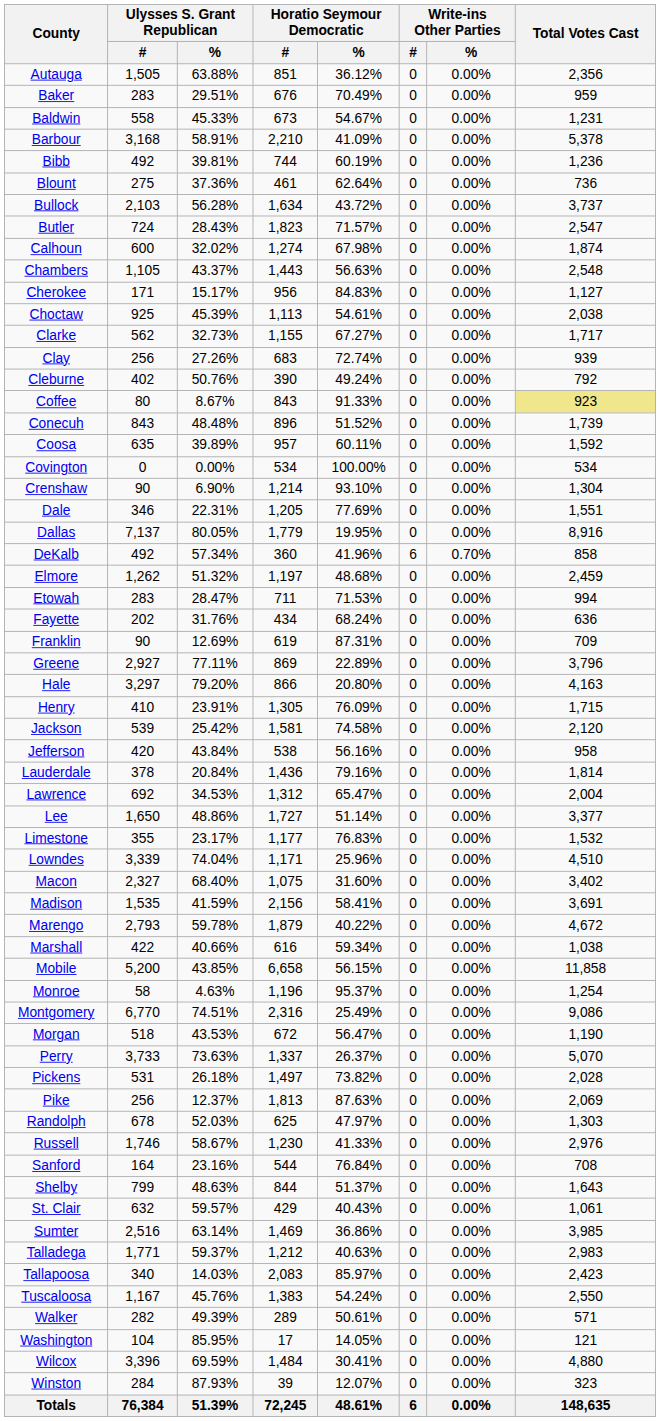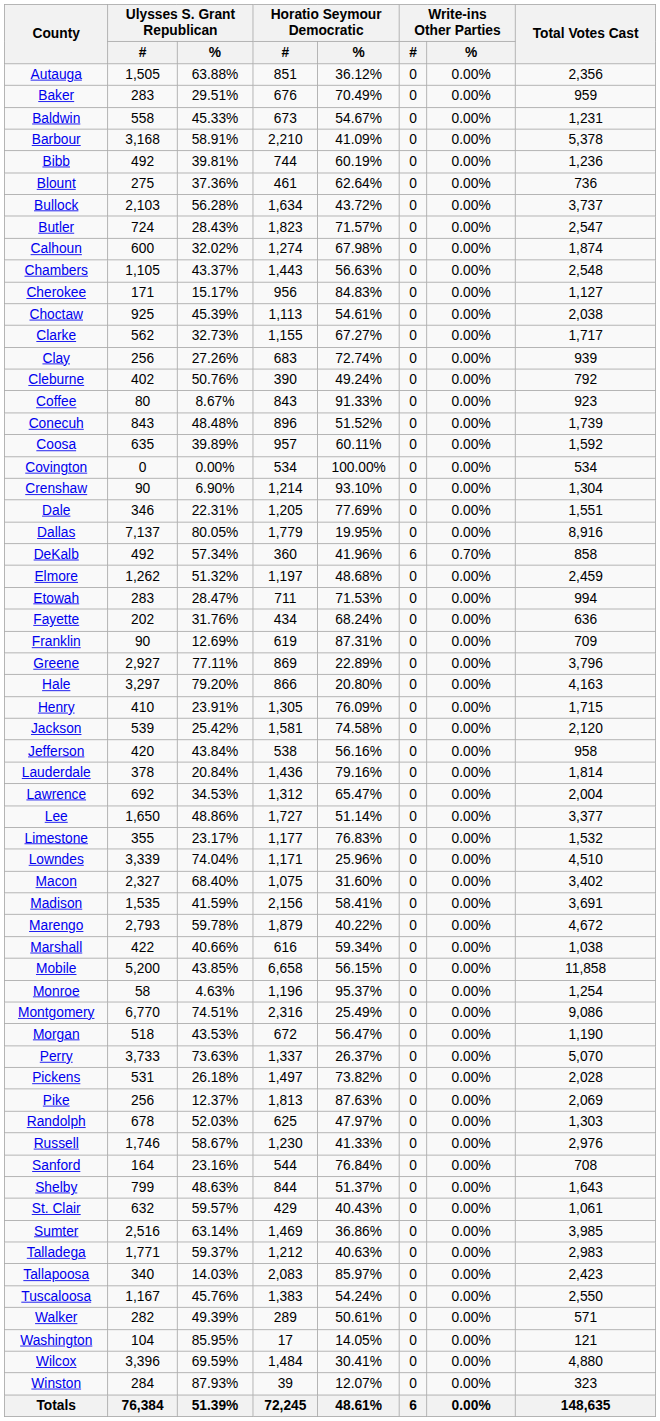Coffee | Total Votes Cast: khaki background -> no background
